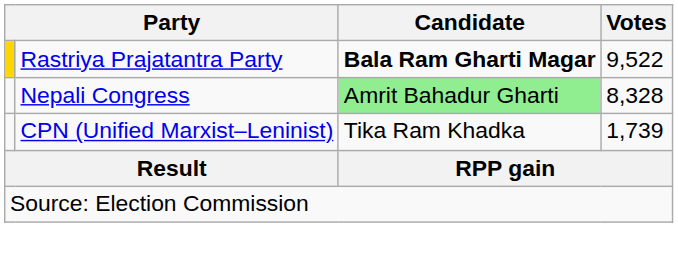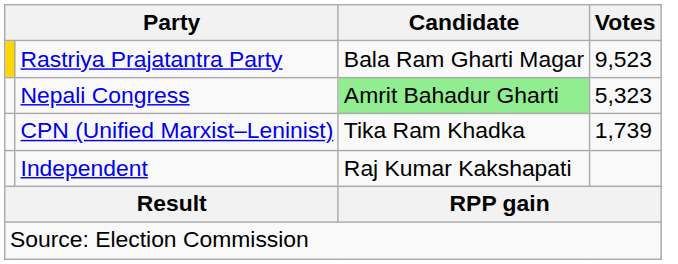Rastriya Prajatantra Party | Candidate: bold -> normal
Rastriya Prajatantra Party | Votes: 9,522 -> 9,523
Nepali Congress | Votes: 8,328 -> 5,323
+ row: Independent | Raj Kumar Kakshapati
